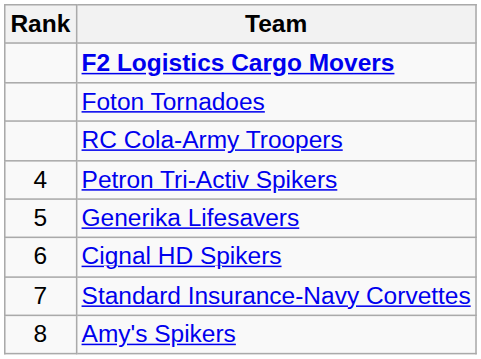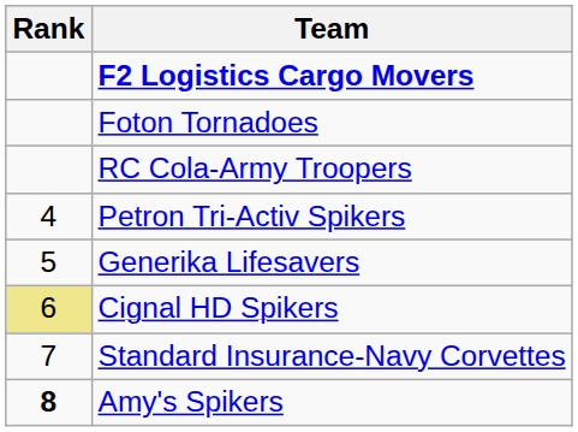Cignal HD Spikers | Rank: no background -> khaki background
Amy's Spikers | Rank: normal -> bold
